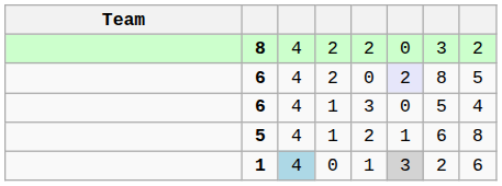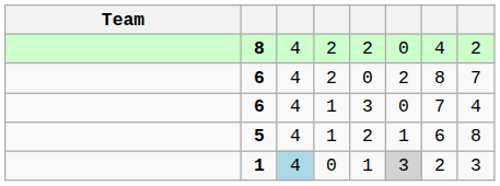row 2 | column 7: 3 -> 4
row 3 | column 6: lavender background -> no background
row 3 | column 8: 5 -> 7
row 4 | column 7: 5 -> 7
row 6 | column 8: 6 -> 3
